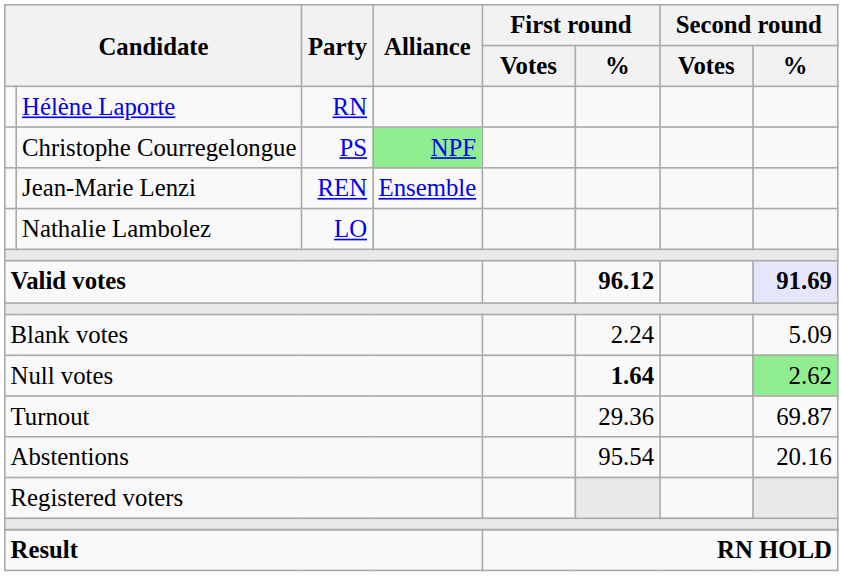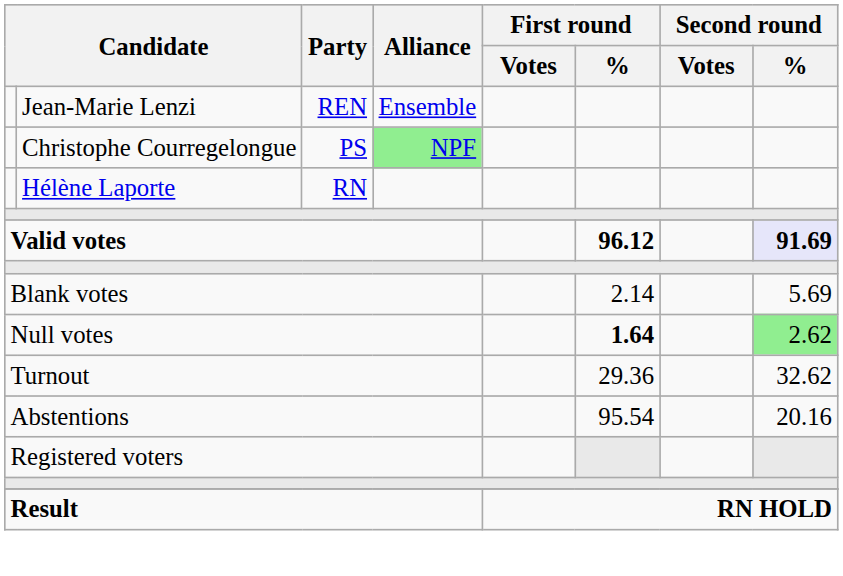rows swapped: Hélène Laporte <-> Jean-Marie Lenzi
- row: Nathalie Lambolez | LO
Blank votes | First round / %: 2.24 -> 2.14
Blank votes | Second round / %: 5.09 -> 5.69
Turnout | Second round / %: 69.87 -> 32.62
